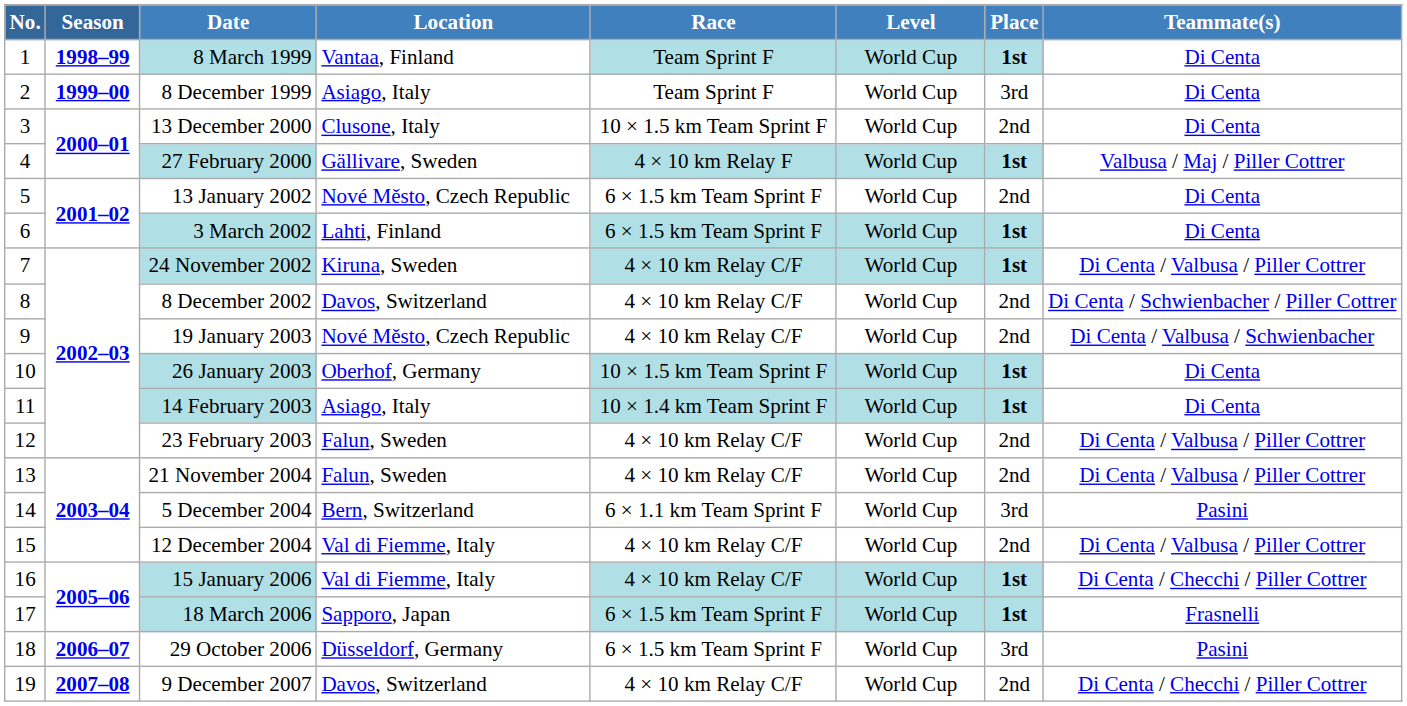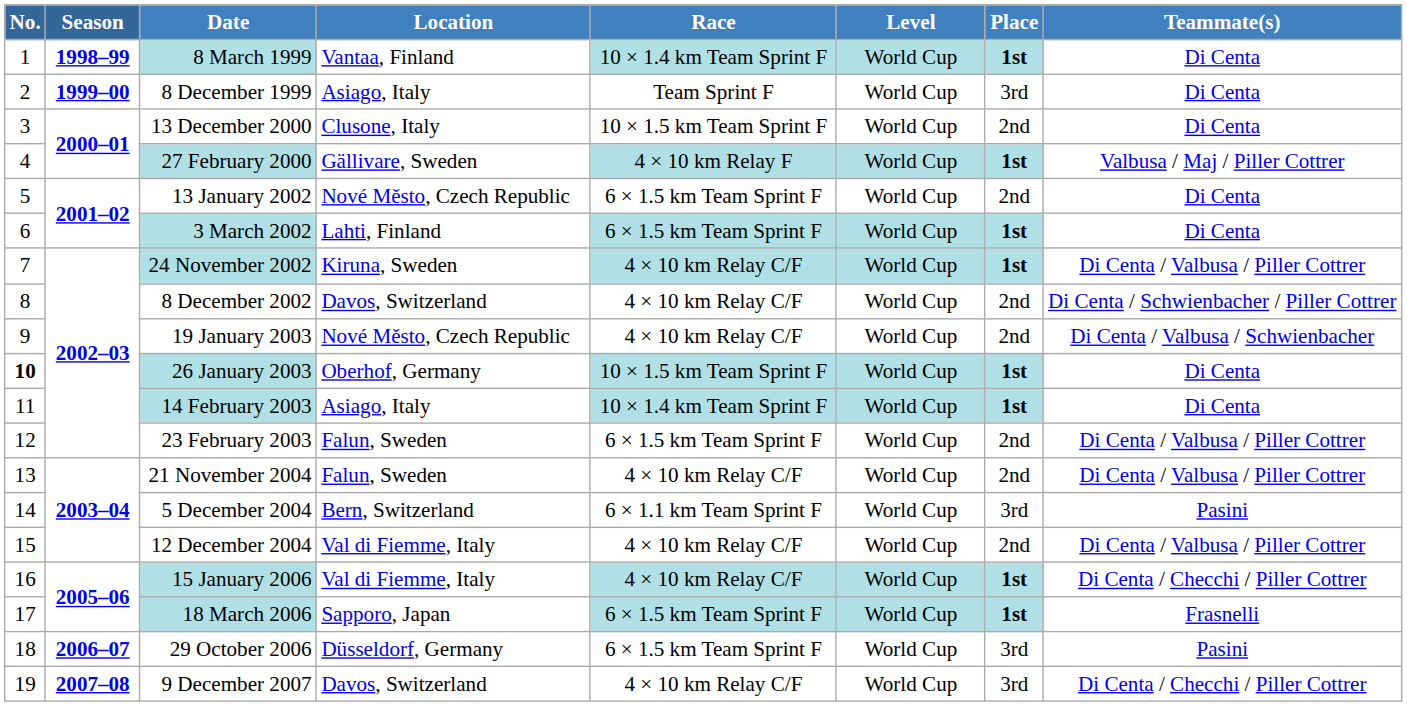8 March 1999 | Race: Team Sprint F -> 10 × 1.4 km Team Sprint F
26 January 2003 | No.: normal -> bold
23 February 2003 | Race: 4 × 10 km Relay C/F -> 6 × 1.5 km Team Sprint F
9 December 2007 | Place: 2nd -> 3rd
